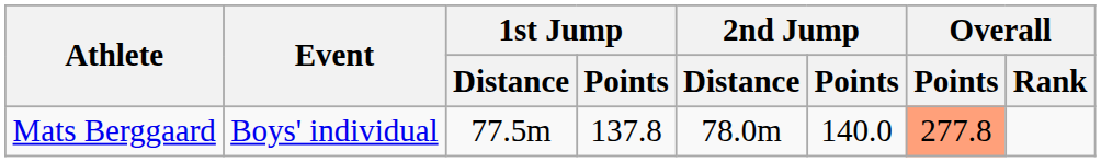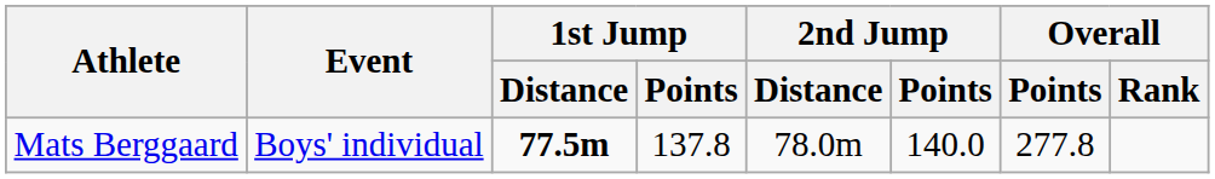Mats Berggaard | 1st Jump / Distance: normal -> bold
Mats Berggaard | Overall / Points: lightsalmon background -> no background
